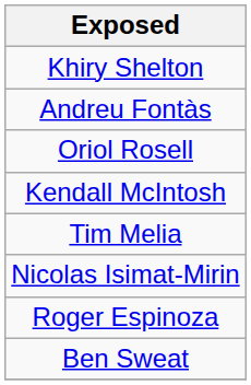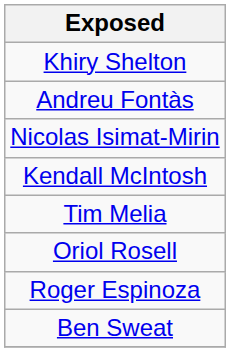row 4 | column 1: Oriol Rosell -> Nicolas Isimat-Mirin
row 7 | column 1: Nicolas Isimat-Mirin -> Oriol Rosell
